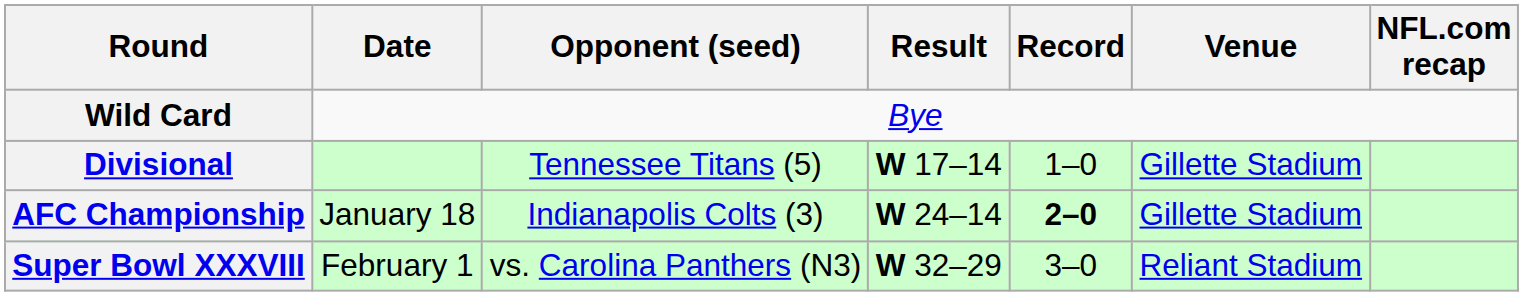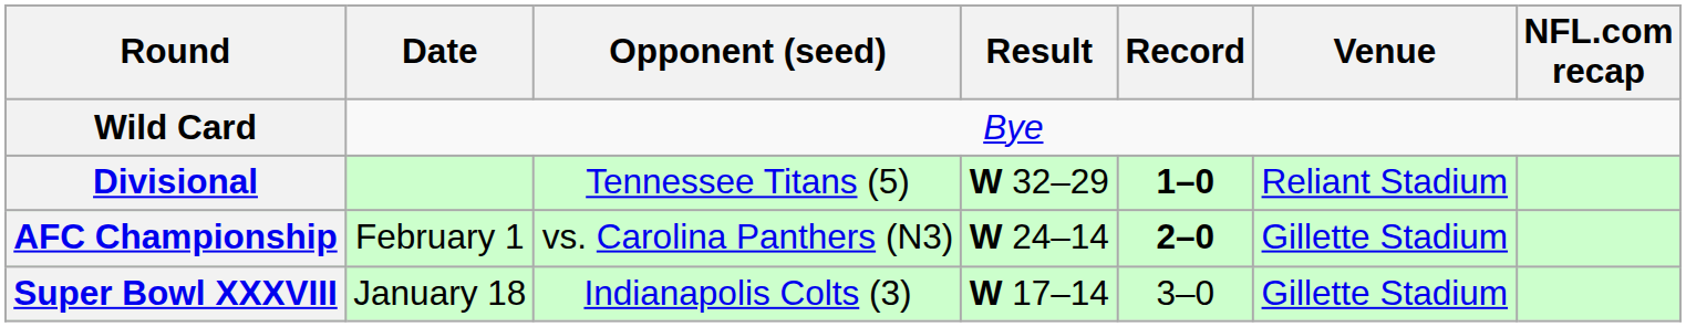Divisional | Result: W 17–14 -> W 32–29
Divisional | Record: normal -> bold
Divisional | Venue: Gillette Stadium -> Reliant Stadium
AFC Championship | Date: January 18 -> February 1
AFC Championship | Opponent (seed): Indianapolis Colts (3) -> vs. Carolina Panthers (N3)
Super Bowl XXXVIII | Date: February 1 -> January 18
Super Bowl XXXVIII | Opponent (seed): vs. Carolina Panthers (N3) -> Indianapolis Colts (3)
Super Bowl XXXVIII | Result: W 32–29 -> W 17–14
Super Bowl XXXVIII | Venue: Reliant Stadium -> Gillette Stadium
